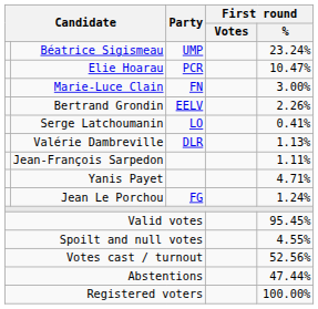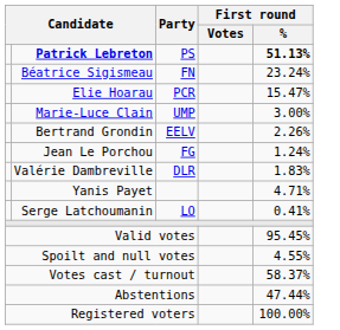+ row: Patrick Lebreton | PS | 51.13%
Béatrice Sigismeau | Party: UMP -> FN
Elie Hoarau | First round / %: 10.47% -> 15.47%
Marie-Luce Clain | Party: FN -> UMP
rows swapped: Jean Le Porchou <-> Serge Latchoumanin
Valérie Dambreville | First round / %: 1.13% -> 1.83%
- row: Jean-François Sarpedon | 1.11%
Votes cast / turnout | First round / %: 52.56% -> 58.37%
